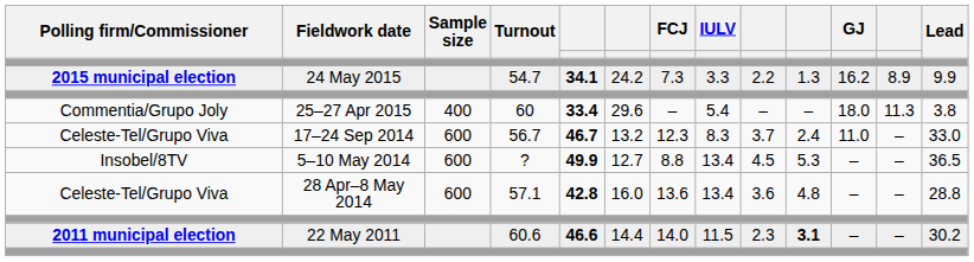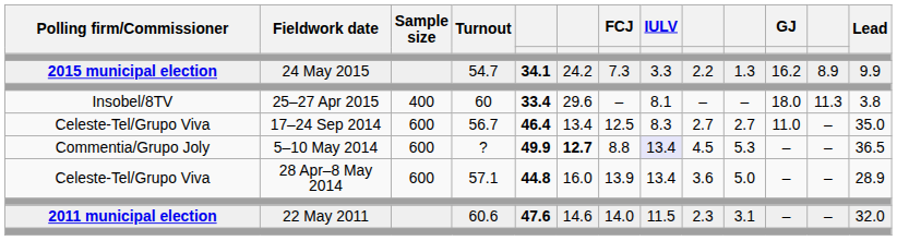25–27 Apr 2015 | Polling firm/Commissioner: Commentia/Grupo Joly -> Insobel/8TV
25–27 Apr 2015 | IULV: 5.4 -> 8.1
17–24 Sep 2014 | column 5: 46.7 -> 46.4
17–24 Sep 2014 | column 6: 13.2 -> 13.4
17–24 Sep 2014 | FCJ: 12.3 -> 12.5
17–24 Sep 2014 | column 9: 3.7 -> 2.7
17–24 Sep 2014 | column 10: 2.4 -> 2.7
17–24 Sep 2014 | Lead: 33.0 -> 35.0
5–10 May 2014 | Polling firm/Commissioner: Insobel/8TV -> Commentia/Grupo Joly
5–10 May 2014 | column 6: normal -> bold
5–10 May 2014 | IULV: no background -> lavender background
28 Apr–8 May 2014 | column 5: 42.8 -> 44.8
28 Apr–8 May 2014 | FCJ: 13.6 -> 13.9
28 Apr–8 May 2014 | column 10: 4.8 -> 5.0
28 Apr–8 May 2014 | Lead: 28.8 -> 28.9
22 May 2011 | column 5: 46.6 -> 47.6
22 May 2011 | column 6: 14.4 -> 14.6
22 May 2011 | column 10: bold -> normal
22 May 2011 | Lead: 30.2 -> 32.0
